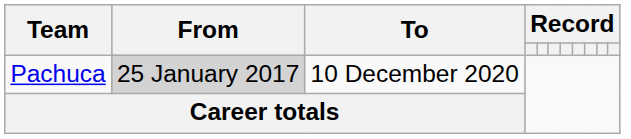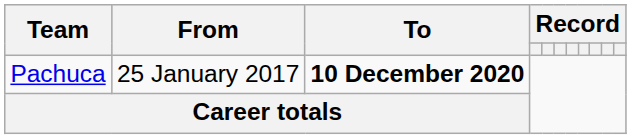Pachuca | From: lightgrey background -> no background
Pachuca | To: normal -> bold
